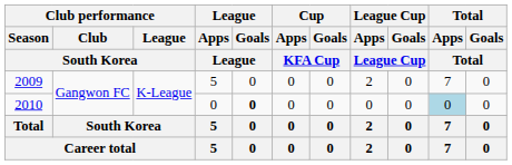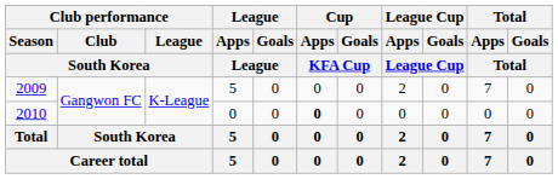2010 | League / Goals / League: bold -> normal
2010 | Cup / Apps / KFA Cup: normal -> bold
2010 | Total / Apps / Total: lightblue background -> no background
